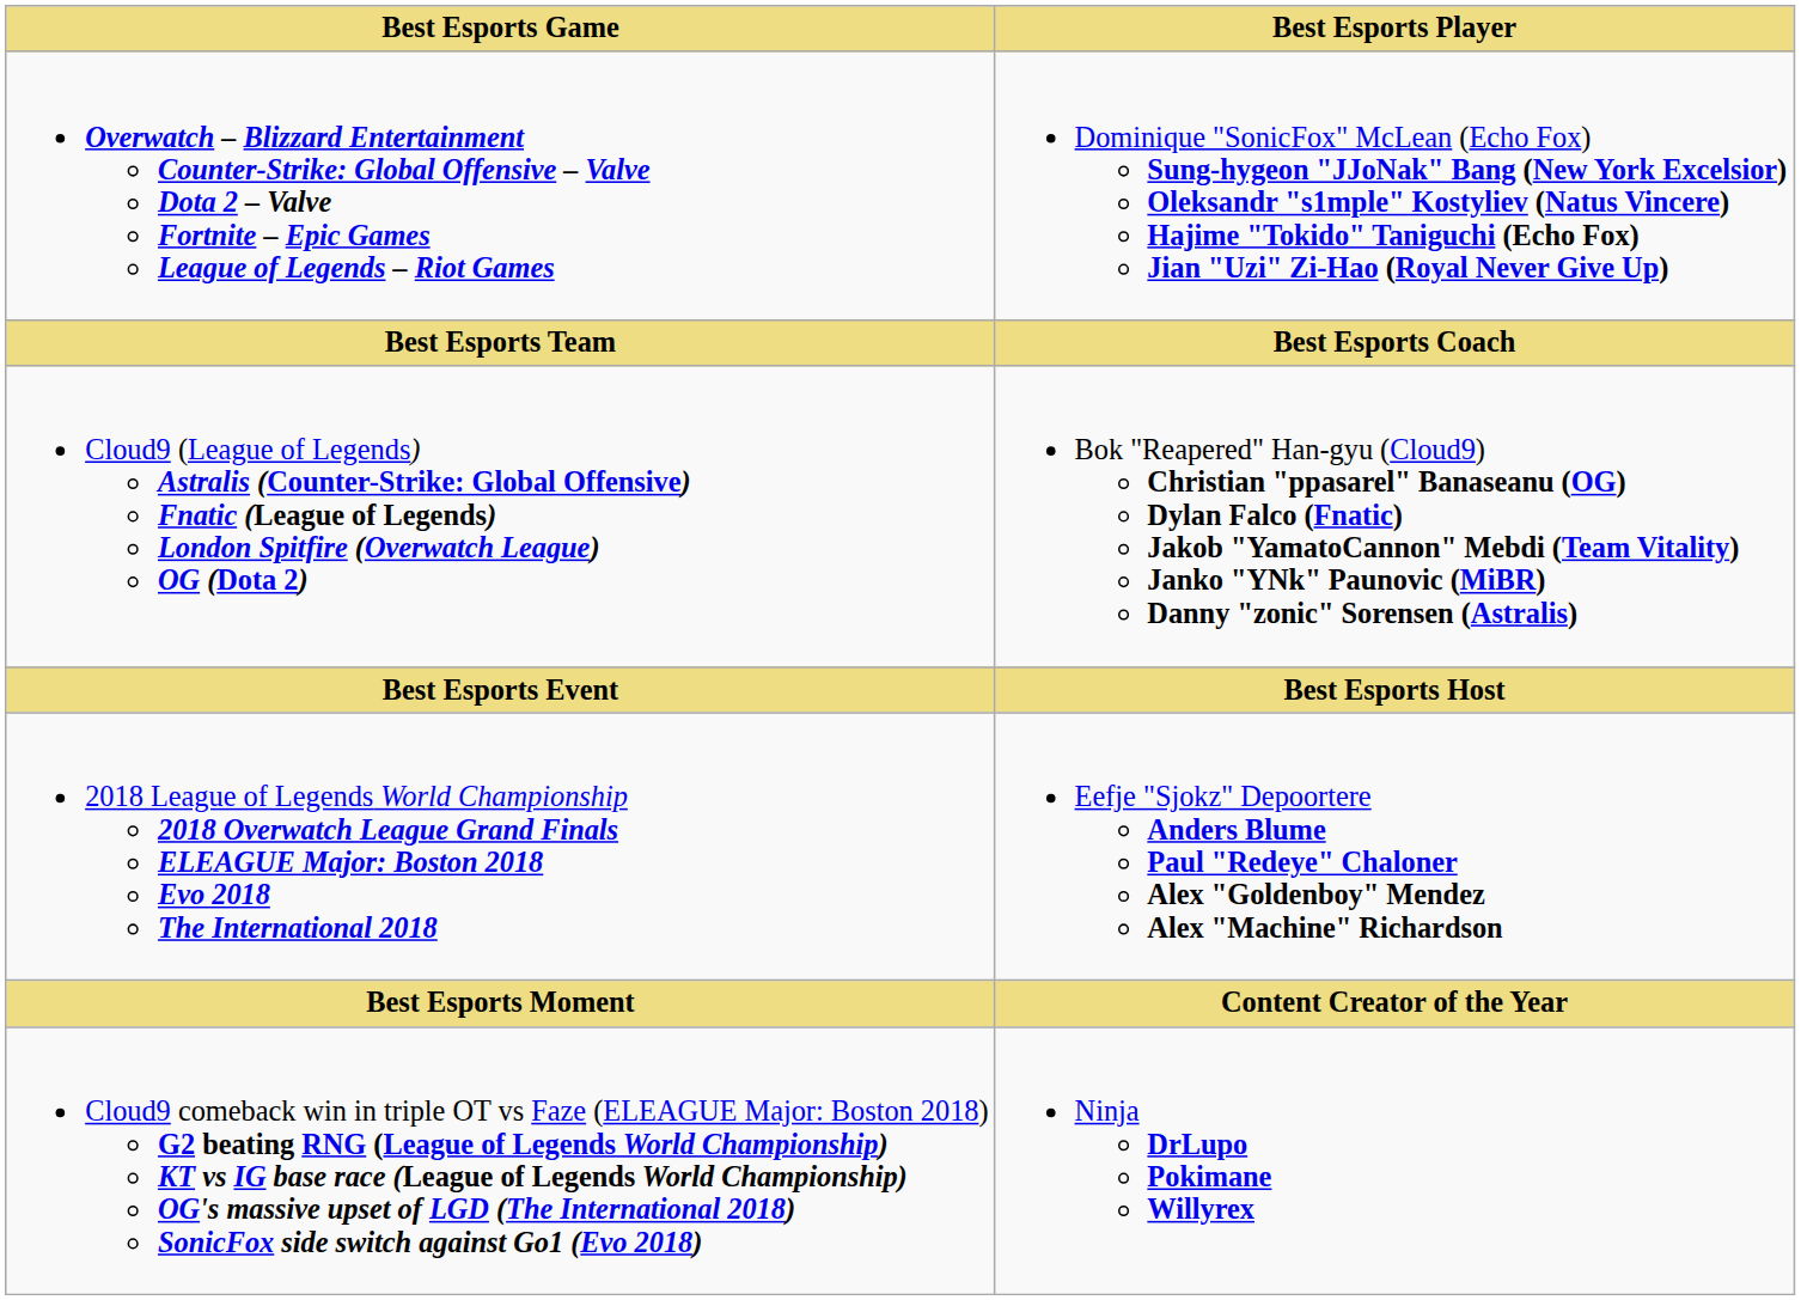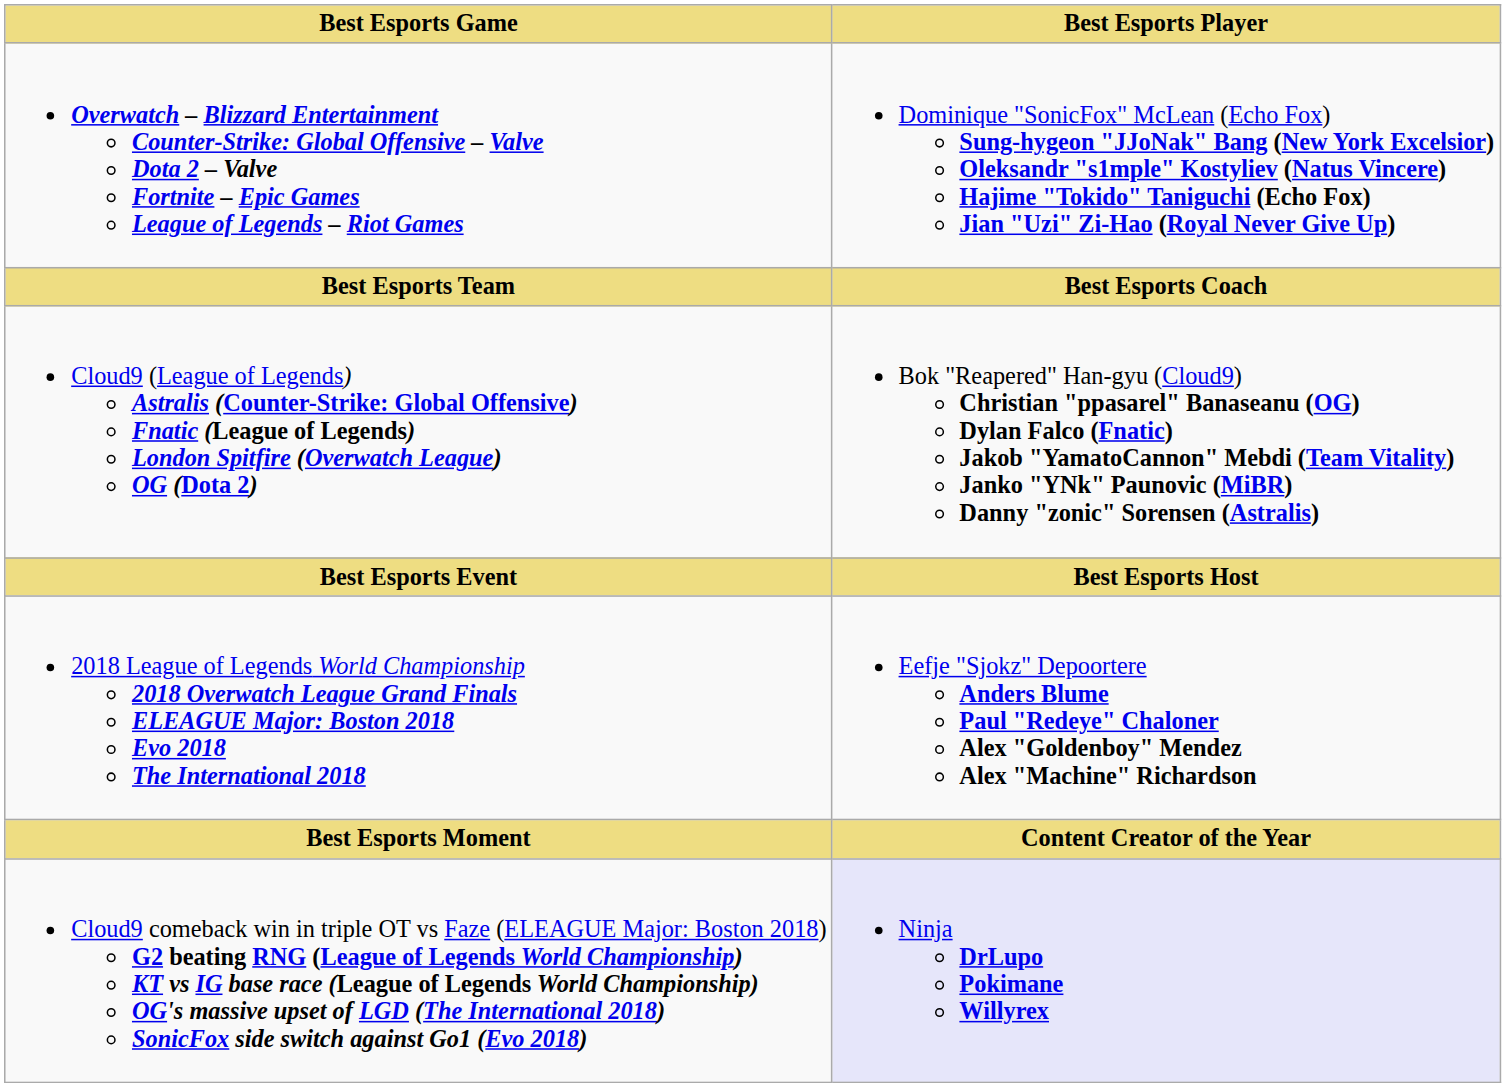row 8 | Best Esports Player: no background -> lavender background
